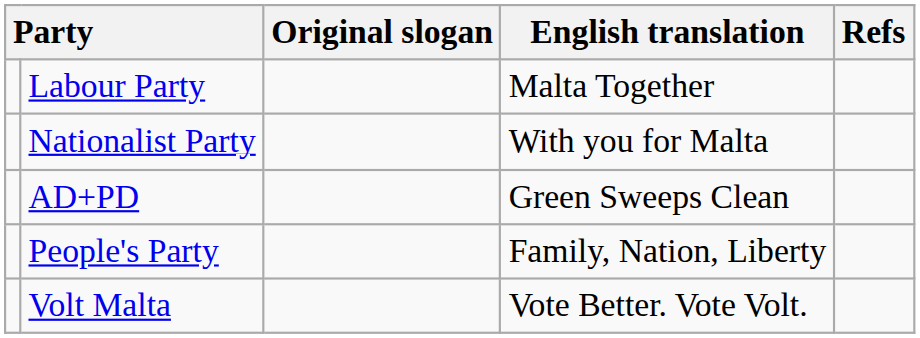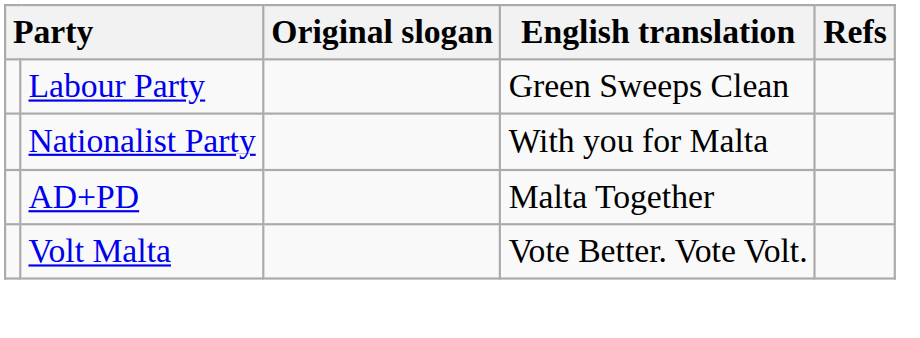Labour Party | English translation: Malta Together -> Green Sweeps Clean
AD+PD | English translation: Green Sweeps Clean -> Malta Together
- row: People's Party | Family, Nation, Liberty
